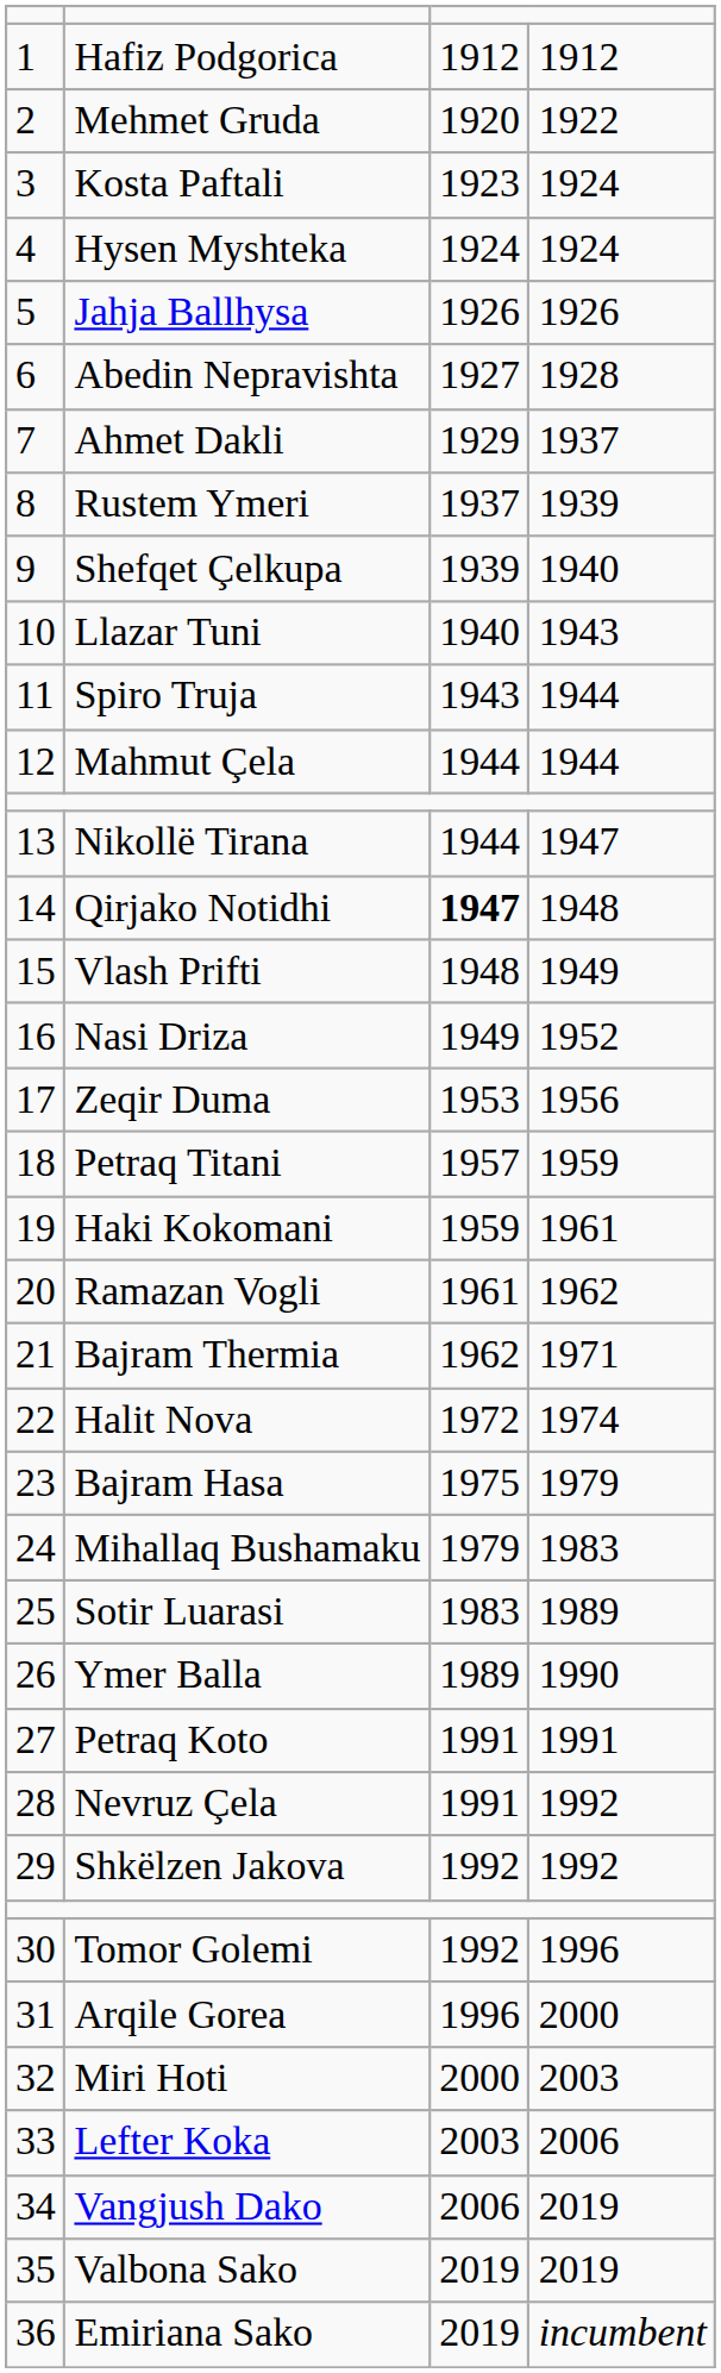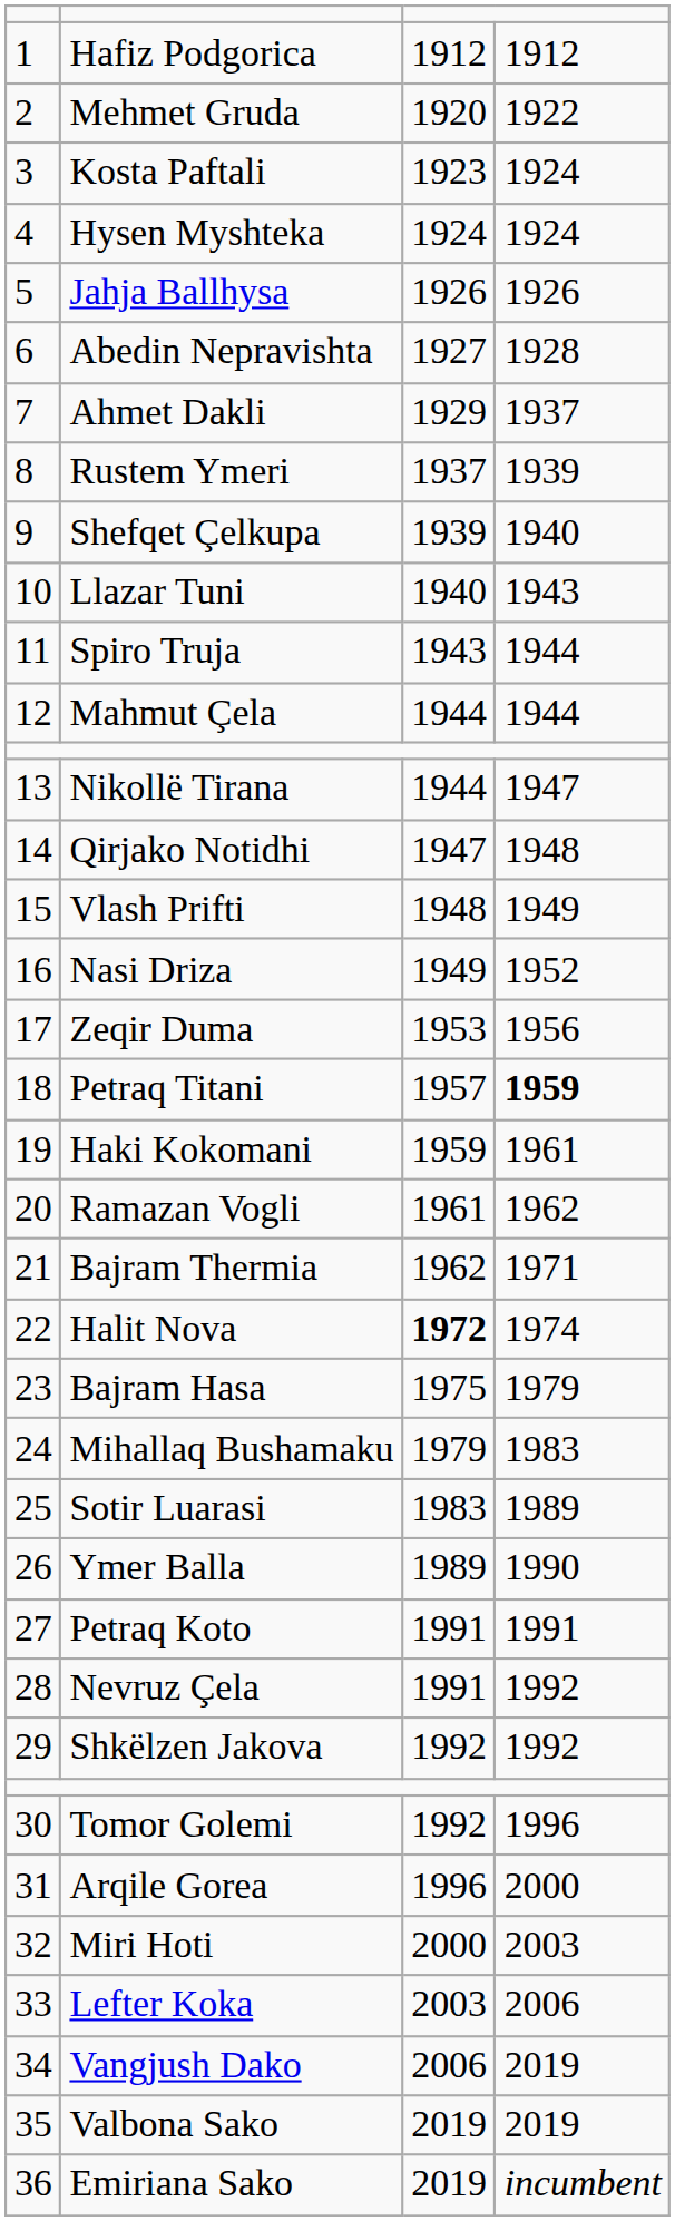Qirjako Notidhi | column 3: bold -> normal
Petraq Titani | column 4: normal -> bold
Halit Nova | column 3: normal -> bold
